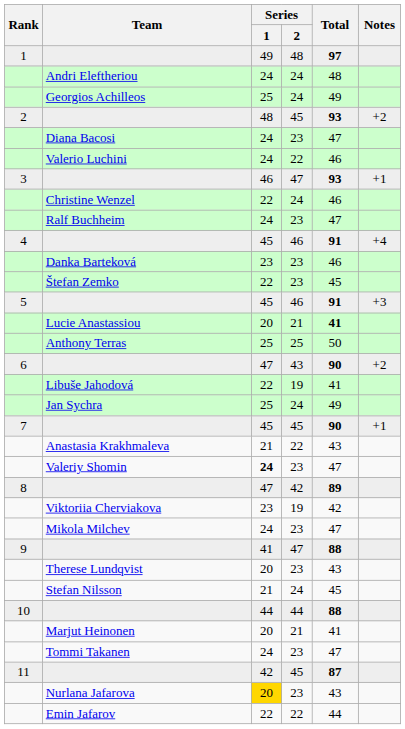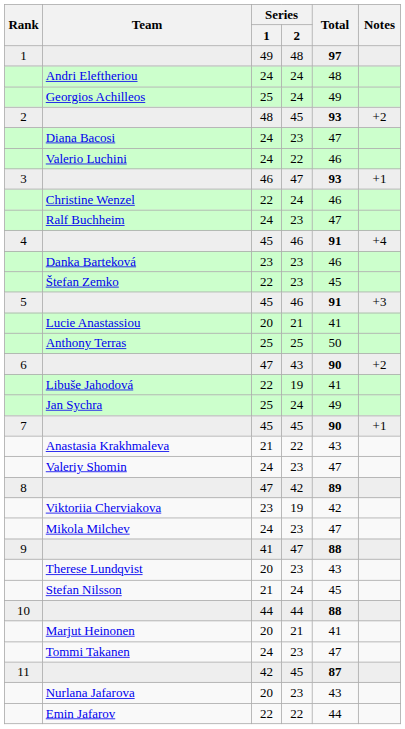Lucie Anastassiou | Total: bold -> normal
Valeriy Shomin | Series / 1: bold -> normal
Nurlana Jafarova | Series / 1: gold background -> no background
